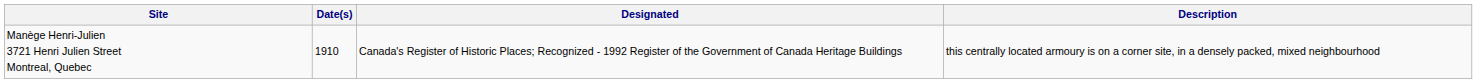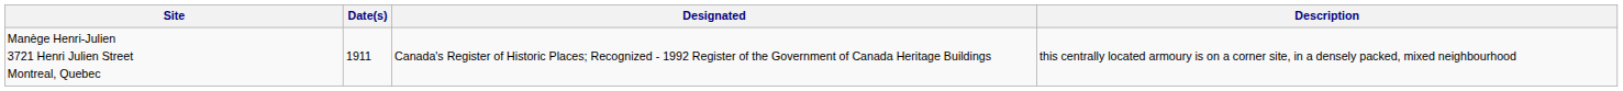row 2 | Date(s): 1910 -> 1911
